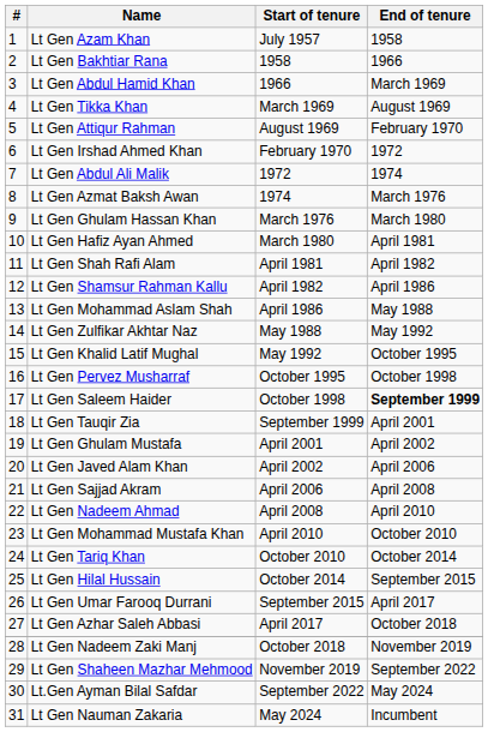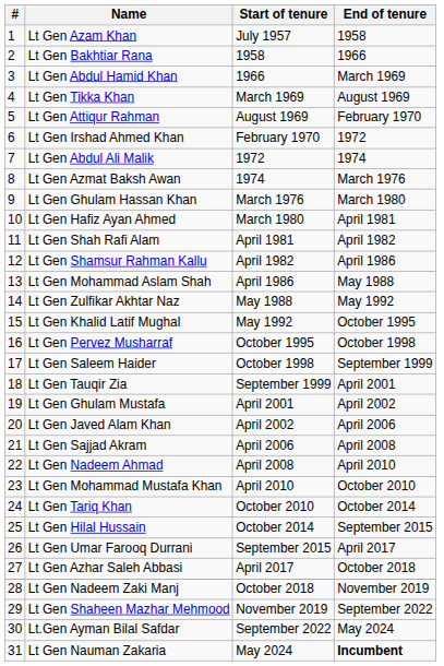Lt Gen Saleem Haider | End of tenure: bold -> normal
Lt Gen Nauman Zakaria | End of tenure: normal -> bold
